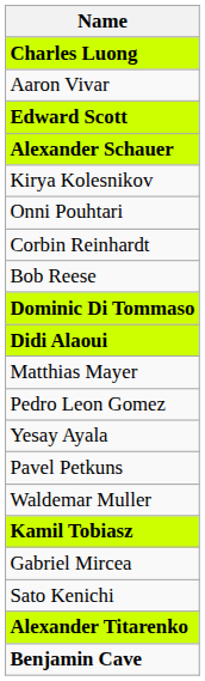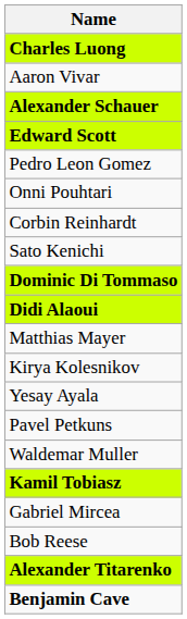row 4 | column 1: Edward Scott -> Alexander Schauer
row 5 | column 1: Alexander Schauer -> Edward Scott
row 6 | column 1: Kirya Kolesnikov -> Pedro Leon Gomez
row 9 | column 1: Bob Reese -> Sato Kenichi
row 13 | column 1: Pedro Leon Gomez -> Kirya Kolesnikov
row 19 | column 1: Sato Kenichi -> Bob Reese
